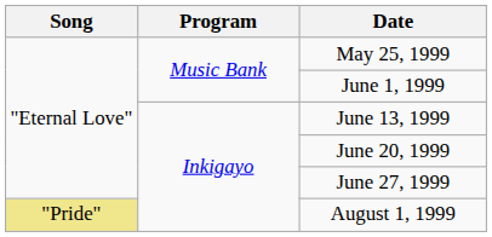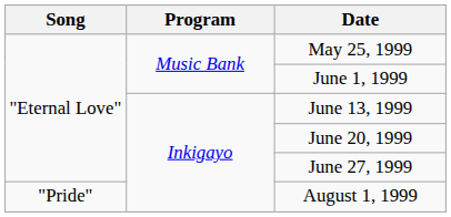August 1, 1999 | Song: khaki background -> no background
